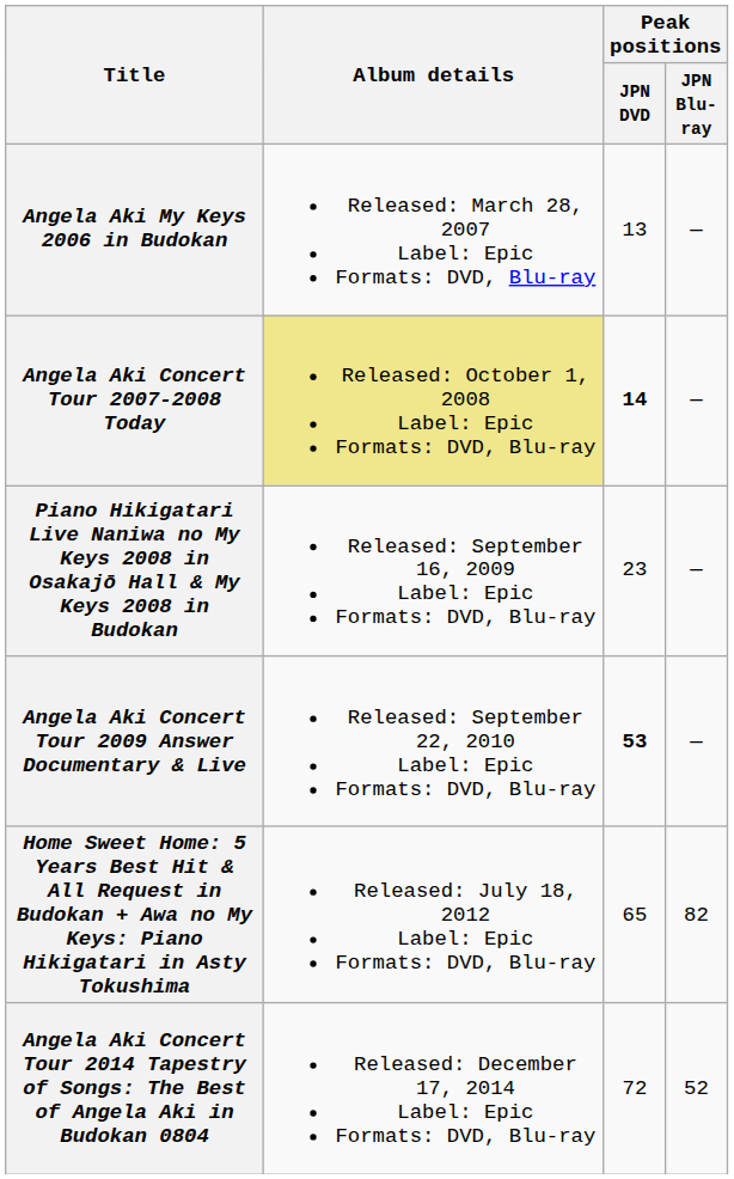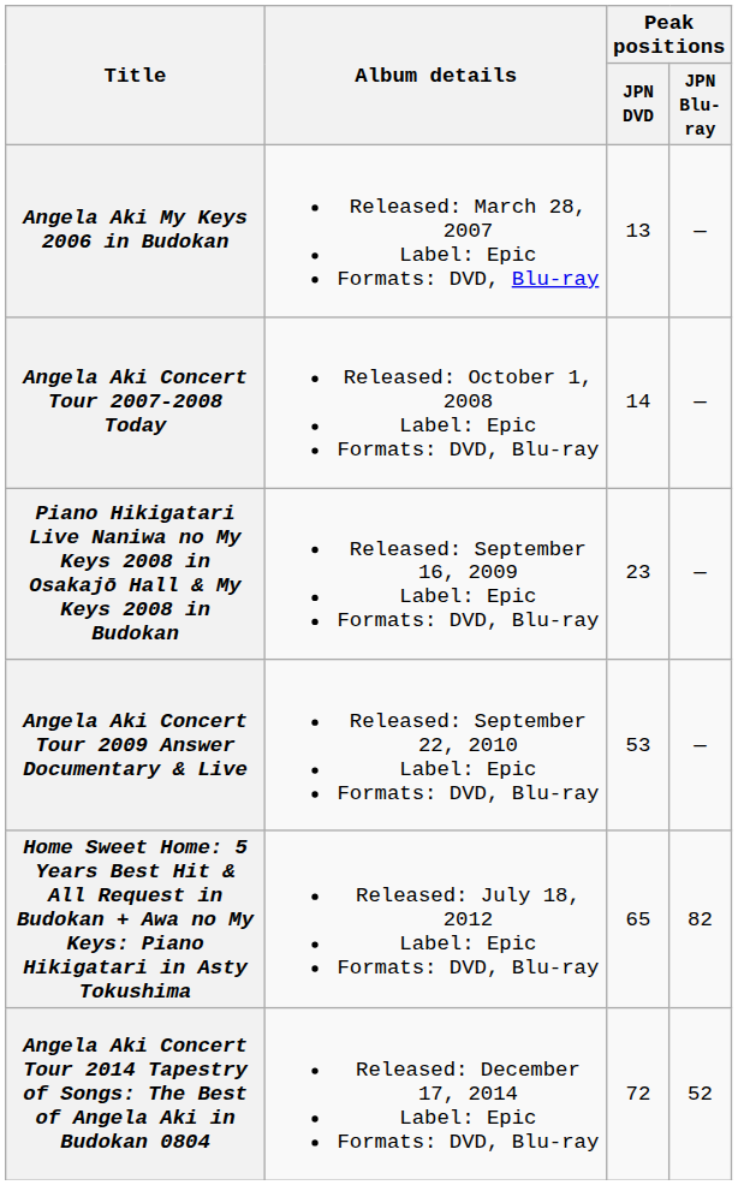Angela Aki Concert Tour 2007-2008 Today | Album details: khaki background -> no background
Angela Aki Concert Tour 2007-2008 Today | Peak positions / JPN DVD: bold -> normal
Angela Aki Concert Tour 2009 Answer Documentary & Live | Peak positions / JPN DVD: bold -> normal
